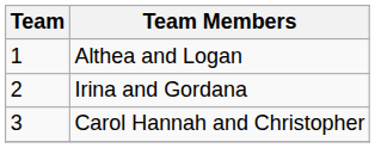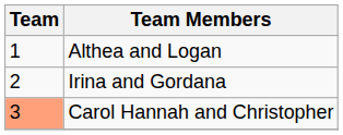Carol Hannah and Christopher | Team: no background -> lightsalmon background
